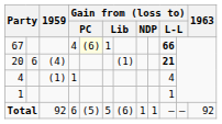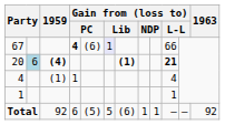67 | column 4: normal -> bold
67 | column 5: lightyellow background -> no background
67 | column 6: no background -> lavender background
67 | column 10: bold -> normal
20 | column 2: no background -> lightblue background
20 | 1959: normal -> bold
20 | column 7: normal -> bold
